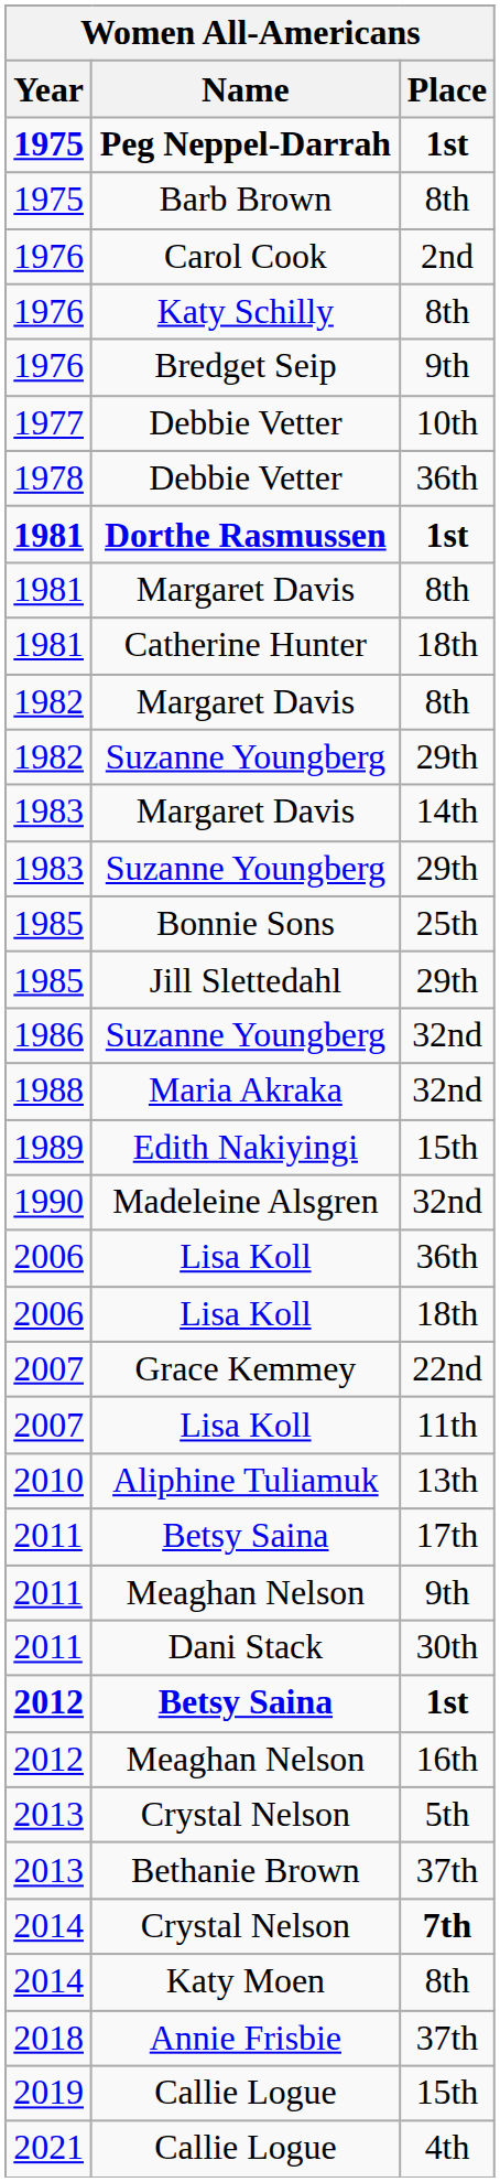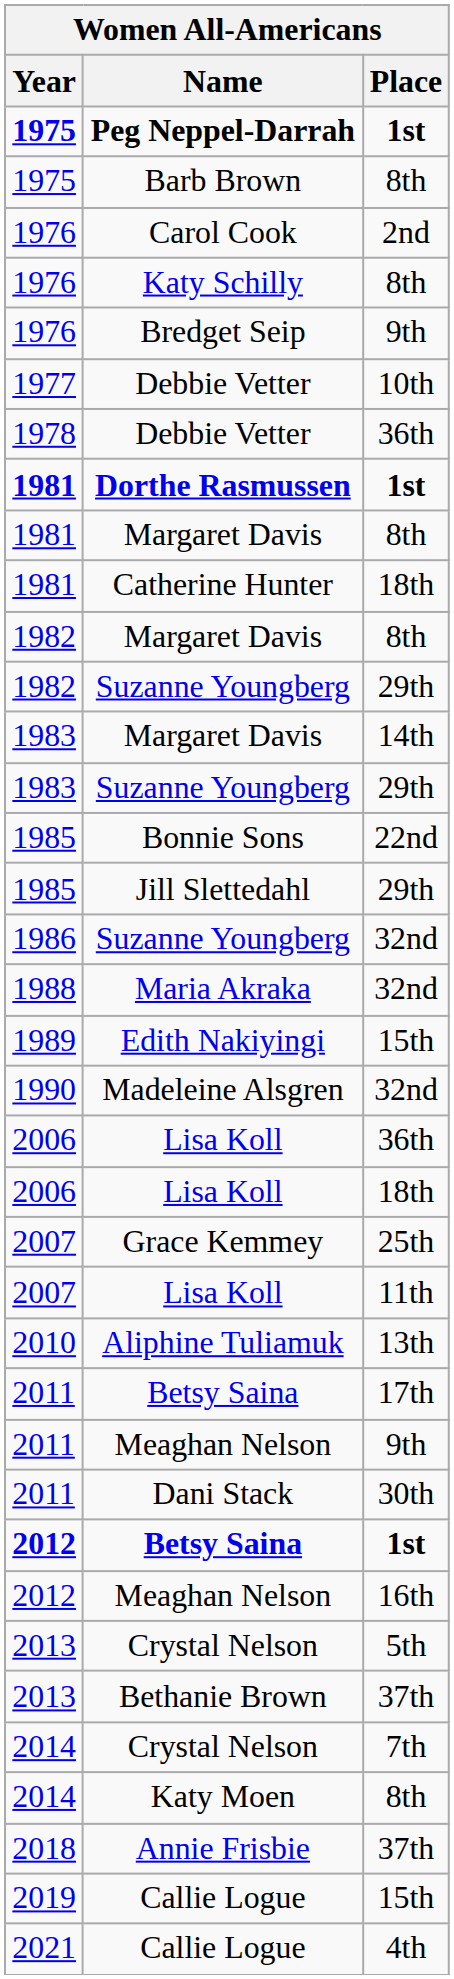Bonnie Sons | Place: 25th -> 22nd
Grace Kemmey | Place: 22nd -> 25th
2014 / Crystal Nelson | Place: bold -> normal
